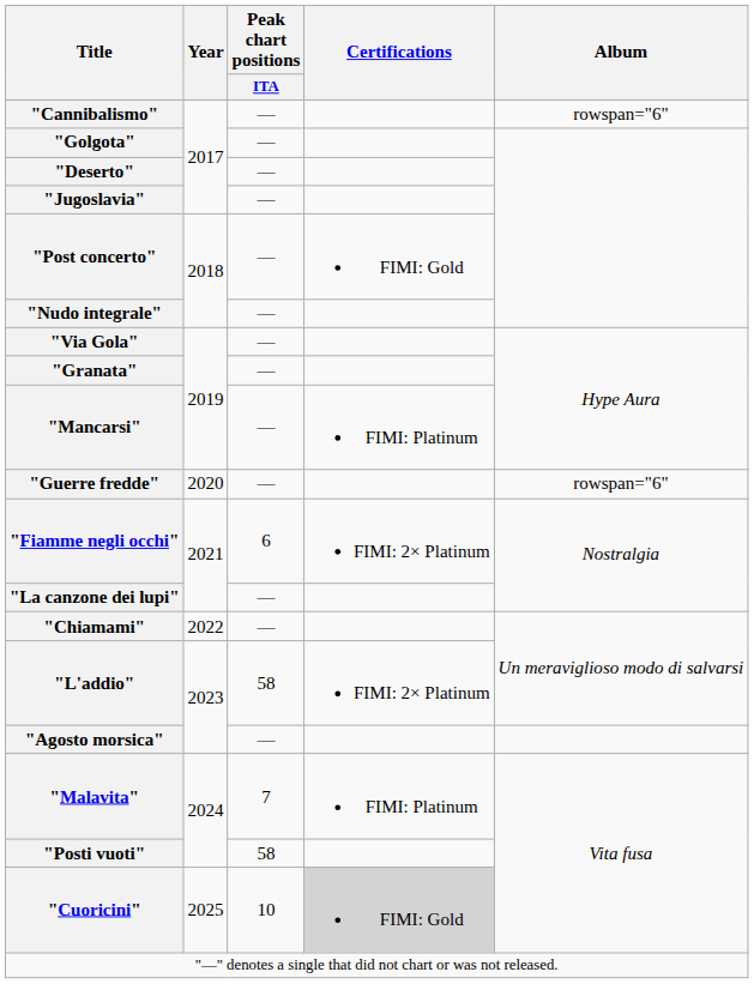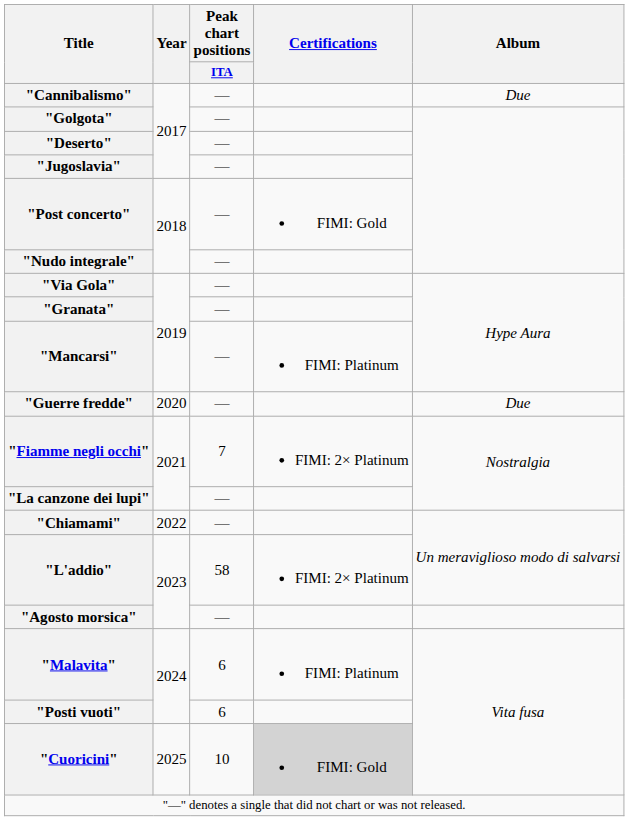"Cannibalismo" | Album: rowspan="6" -> Due
"Guerre fredde" | Album: rowspan="6" -> Due
"Fiamme negli occhi" | Peak chart positions / ITA: 6 -> 7
"Malavita" | Peak chart positions / ITA: 7 -> 6
"Posti vuoti" | Peak chart positions / ITA: 58 -> 6
